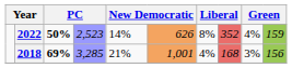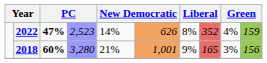2022 | column 3: 50% -> 47%
2018 | column 3: 69% -> 60%
2018 | column 4: 3,285 -> 3,280
2018 | column 7: 4% -> 9%
2018 | column 8: 168 -> 165
